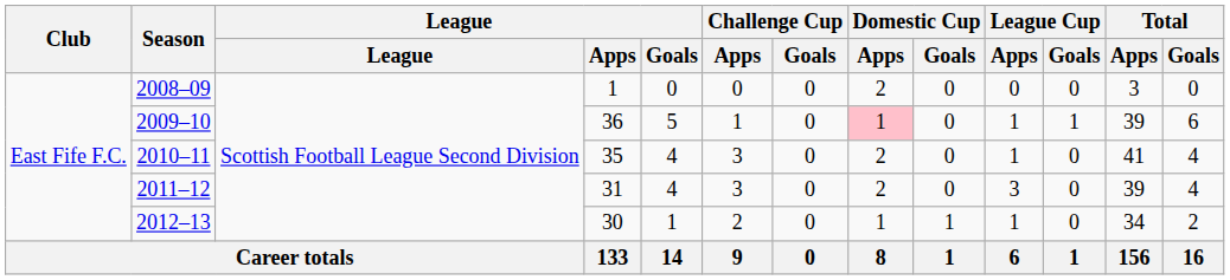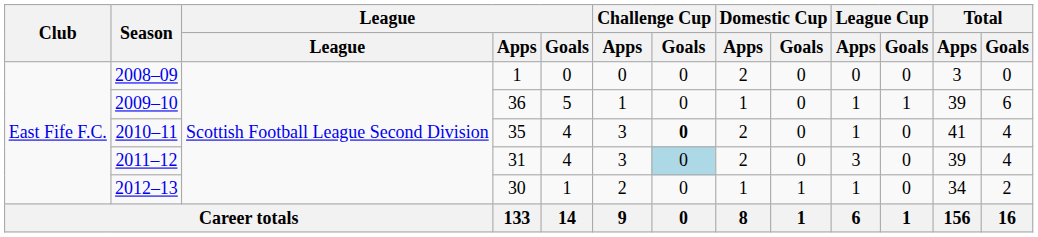2009–10 | Domestic Cup / Apps: pink background -> no background
2010–11 | Challenge Cup / Goals: normal -> bold
2011–12 | Challenge Cup / Goals: no background -> lightblue background
